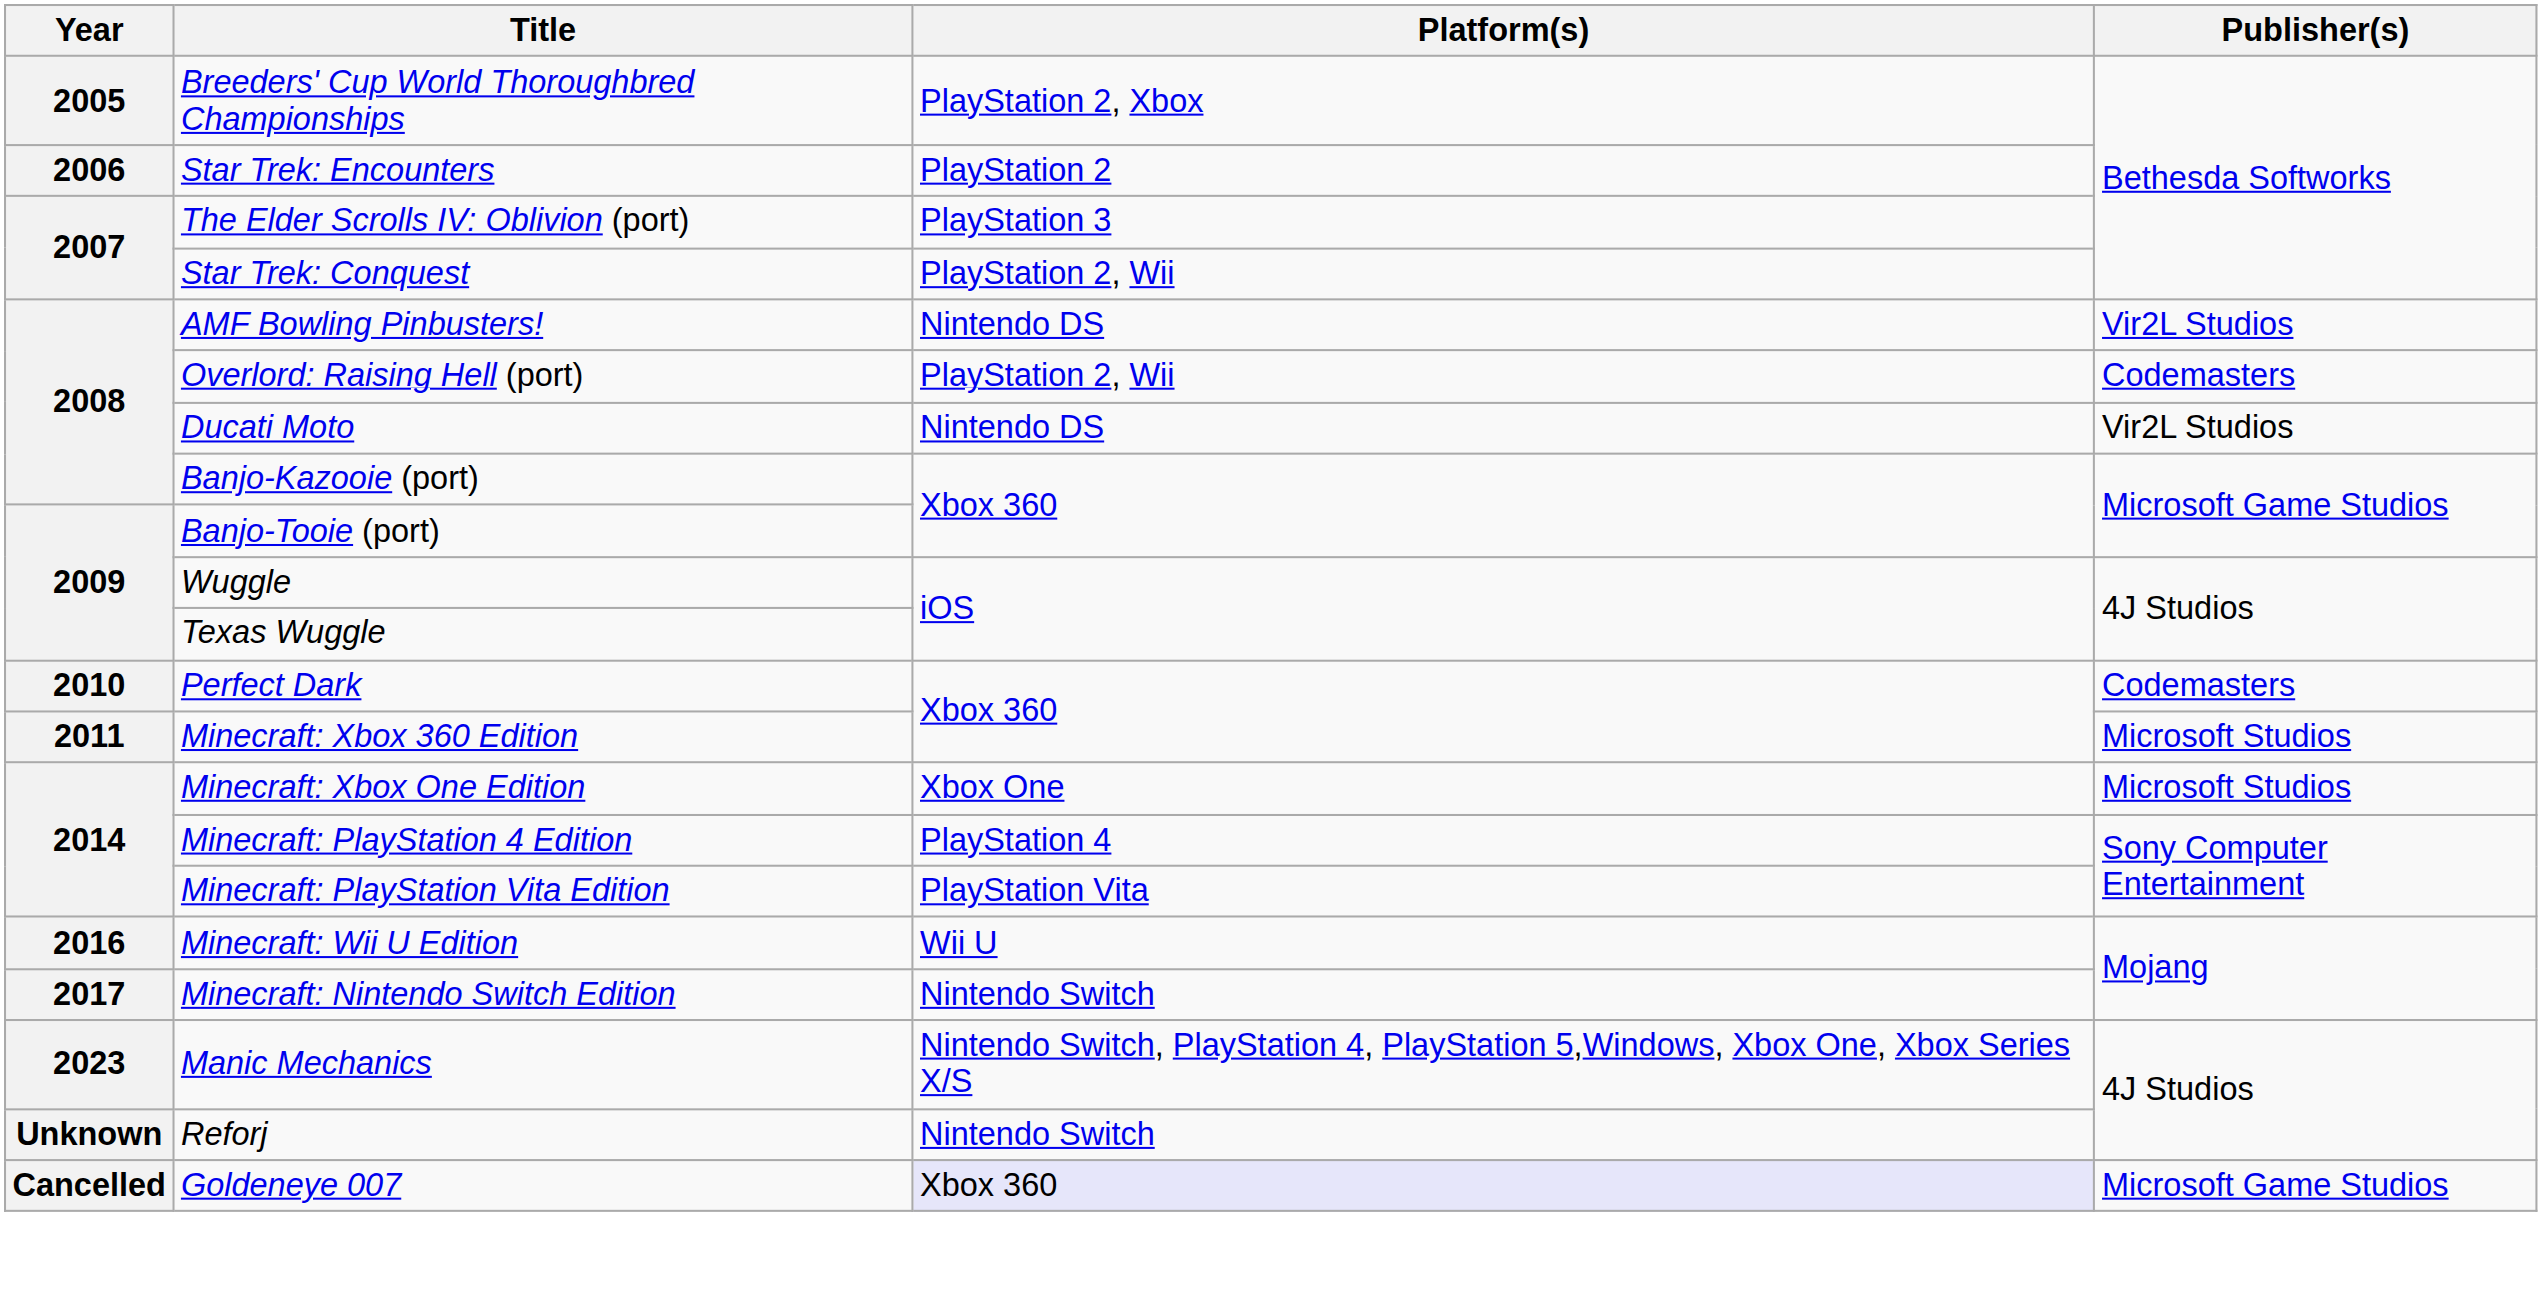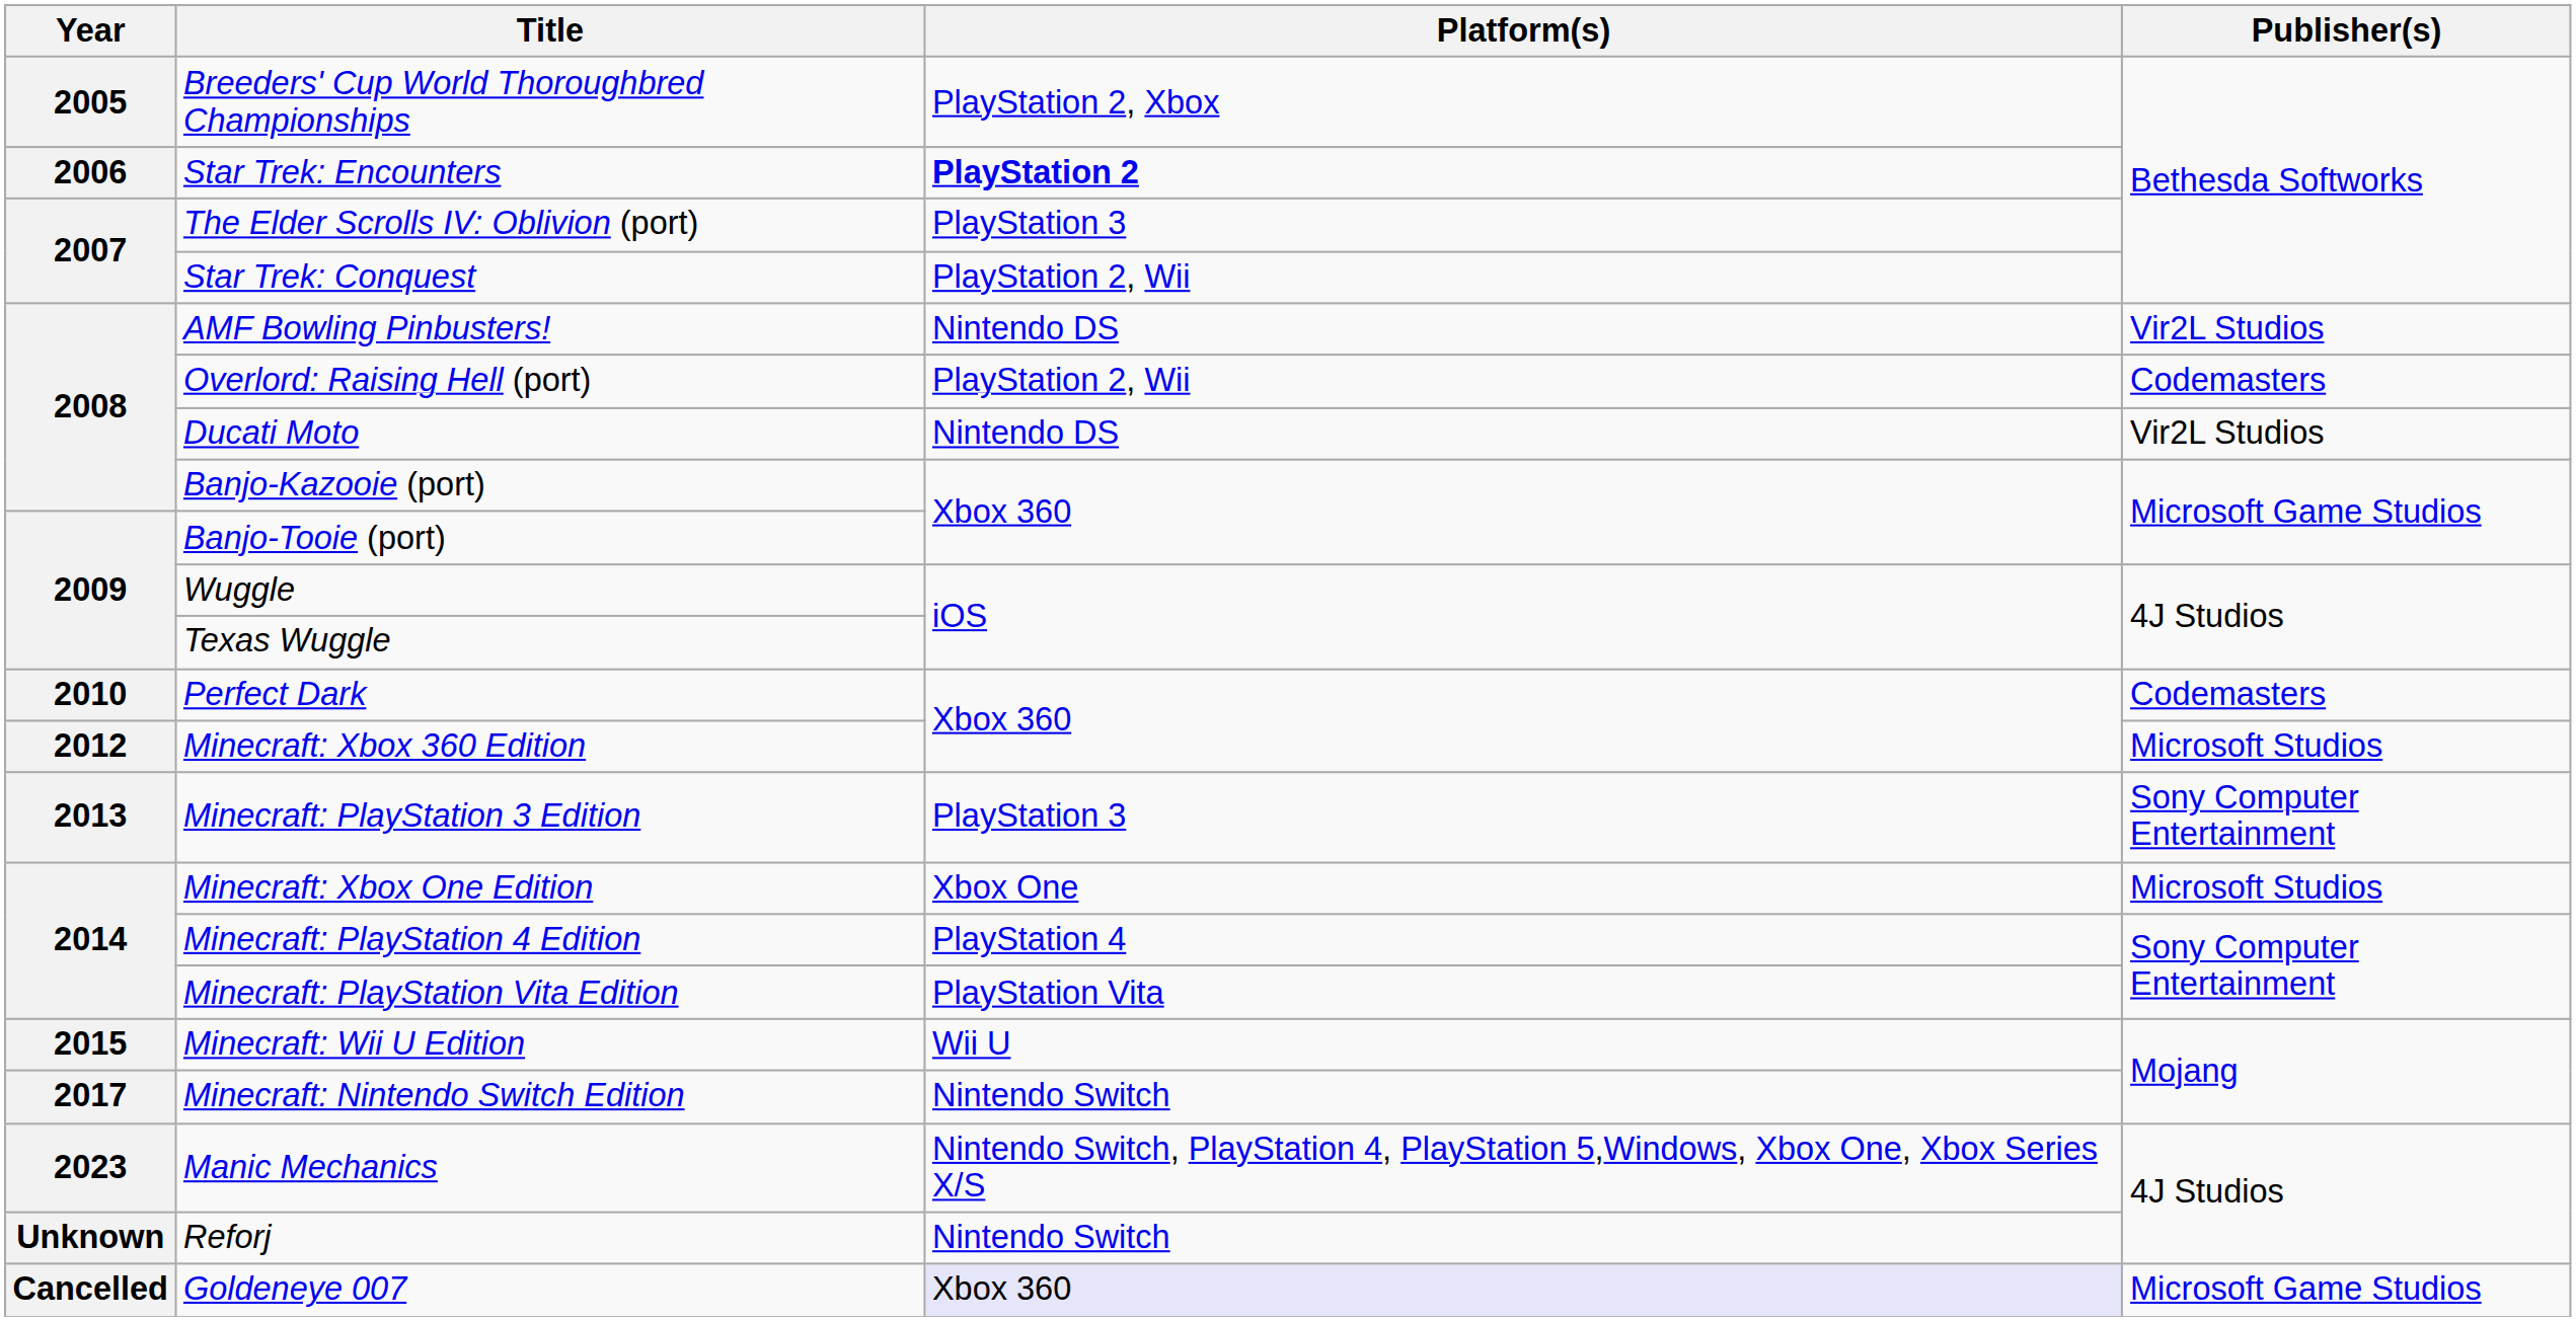Star Trek: Encounters | Platform(s): normal -> bold
Minecraft: Xbox 360 Edition | Year: 2011 -> 2012
+ row: 2013 | Minecraft: PlayStation 3 Edition | PlayStation 3 | Sony Computer Entertainment
Minecraft: Wii U Edition | Year: 2016 -> 2015
